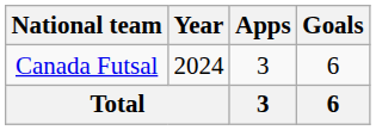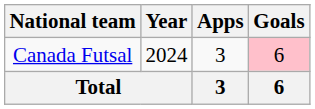Canada Futsal | Goals: no background -> pink background
